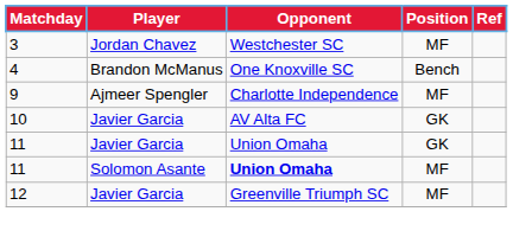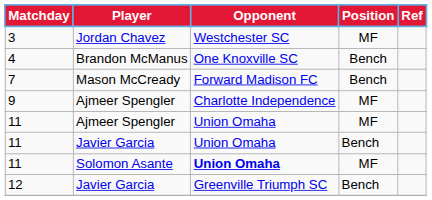+ row: 7 | Mason McCready | Forward Madison FC | Bench
- row: 10 | Javier Garcia | AV Alta FC | GK
+ row: 11 | Ajmeer Spengler | Union Omaha | MF
11 / Javier Garcia | Position: GK -> Bench
12 | Position: MF -> Bench
